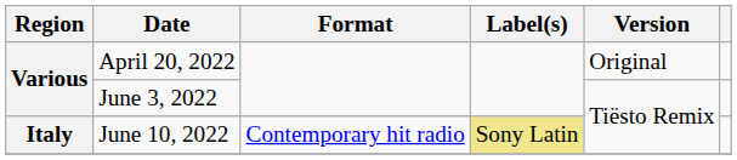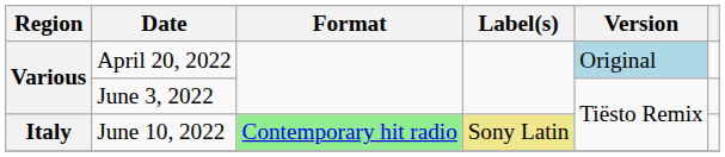April 20, 2022 | Version: no background -> lightblue background
June 10, 2022 | Format: no background -> lightgreen background
